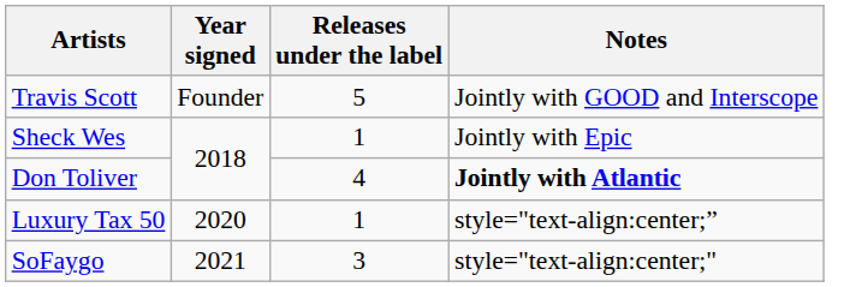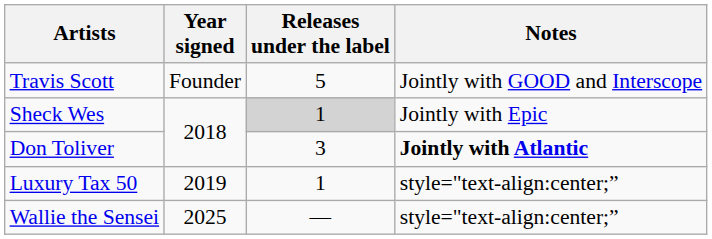Sheck Wes | Releases under the label: no background -> lightgrey background
Don Toliver | Releases under the label: 4 -> 3
Luxury Tax 50 | Year signed: 2020 -> 2019
- row: SoFaygo | 2021 | 3 | style="text-align:center;"
+ row: Wallie the Sensei | 2025 | — | style="text-align:center;”
